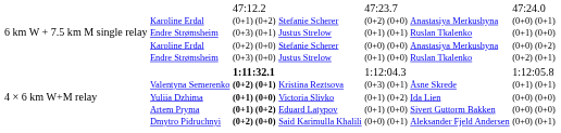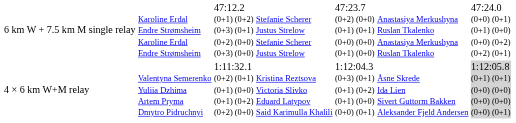4 × 6 km W+M relay | column 3: bold -> normal
4 × 6 km W+M relay | column 7: no background -> lightgrey background
